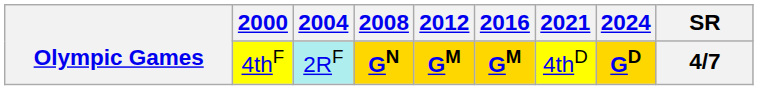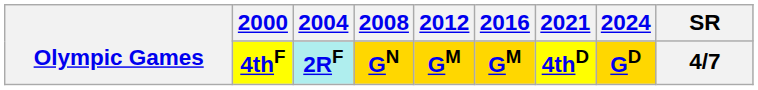row 2 | 2000: normal -> bold
row 2 | 2004: normal -> bold
row 2 | 2021: normal -> bold
